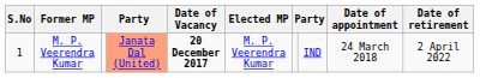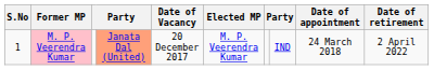row 2 | Former MP: no background -> pink background
row 2 | Date of Vacancy: bold -> normal
